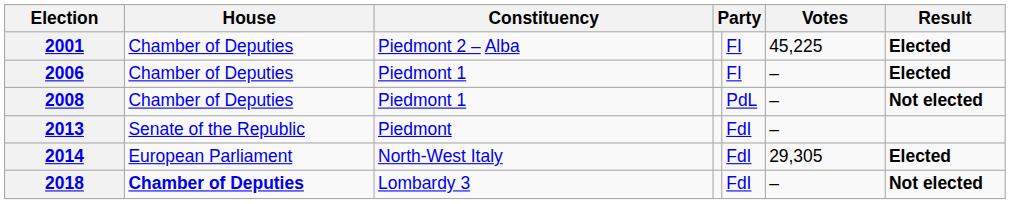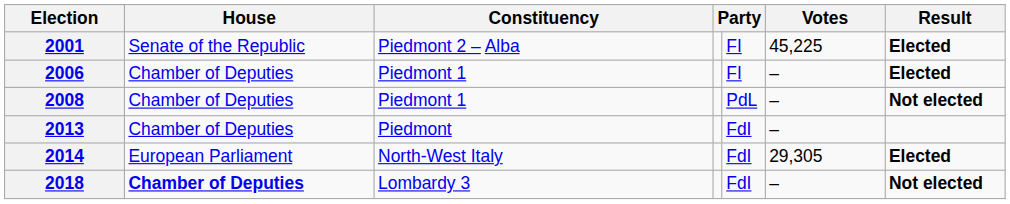2001 | House: Chamber of Deputies -> Senate of the Republic
2013 | House: Senate of the Republic -> Chamber of Deputies
